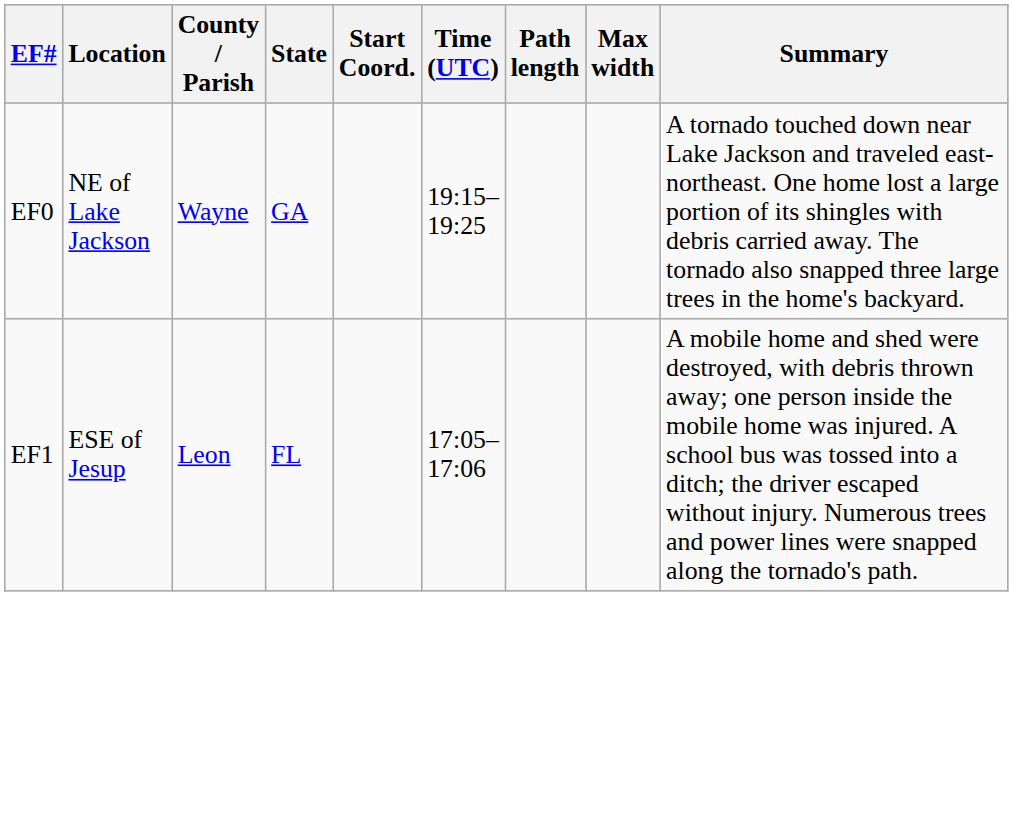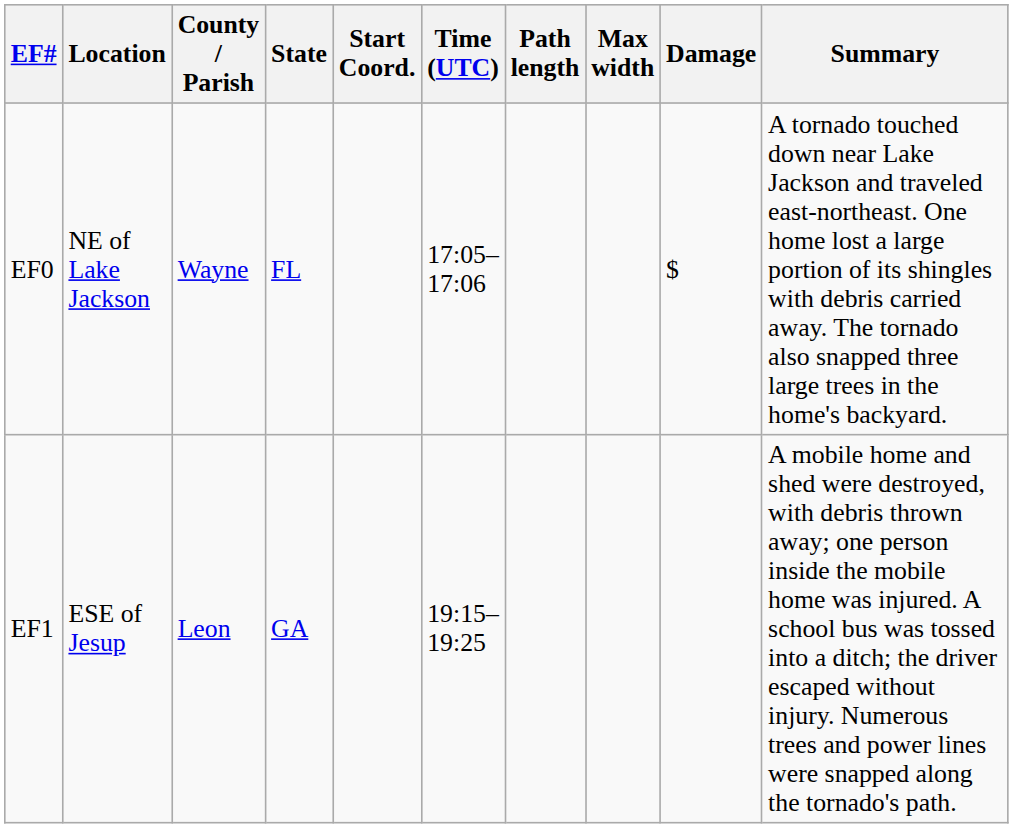+ column: Damage | $
EF0 | State: GA -> FL
EF0 | Time (UTC): 19:15–19:25 -> 17:05–17:06
EF1 | State: FL -> GA
EF1 | Time (UTC): 17:05–17:06 -> 19:15–19:25
